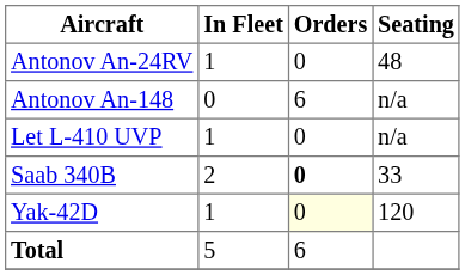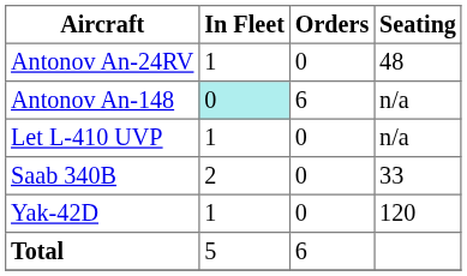Antonov An-148 | In Fleet: no background -> paleturquoise background
Saab 340B | Orders: bold -> normal
Yak-42D | Orders: lightyellow background -> no background
